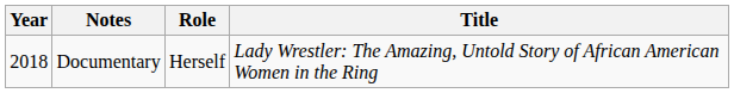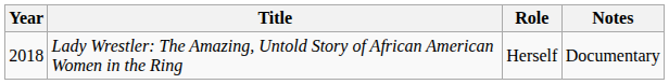columns swapped: Title <-> Notes
